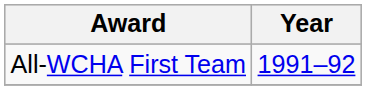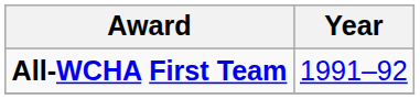row 2 | Award: normal -> bold
